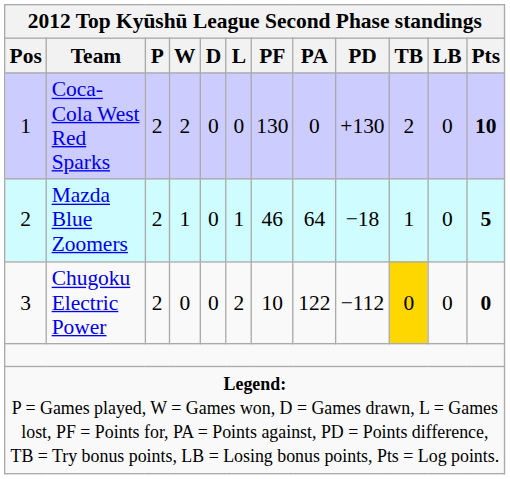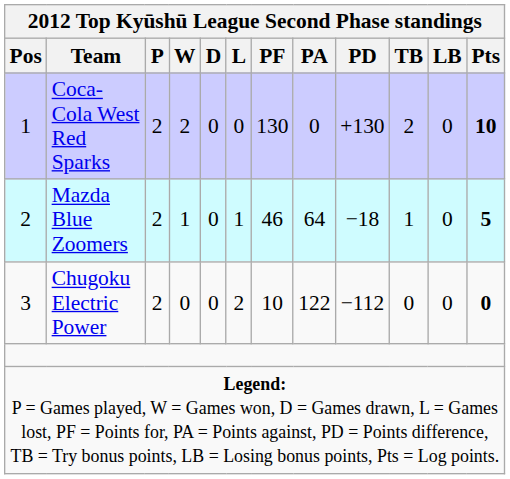Chugoku Electric Power | TB: gold background -> no background
